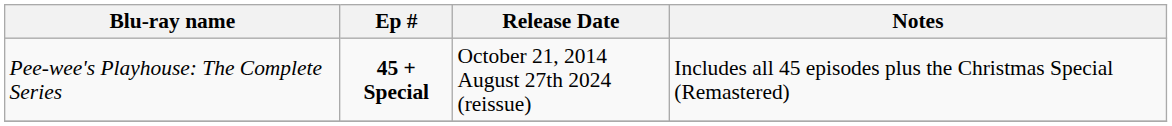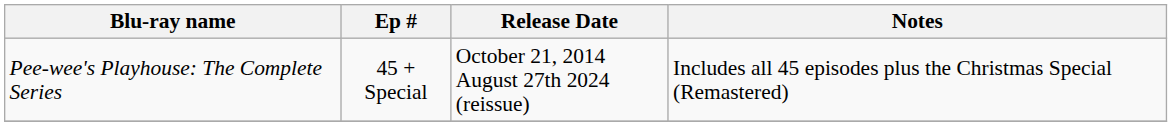Pee-wee's Playhouse: The Complete Series | Ep #: bold -> normal
